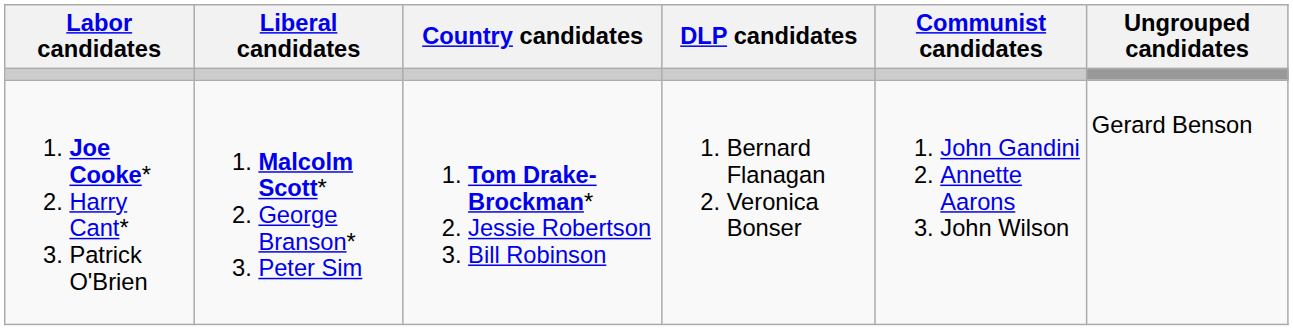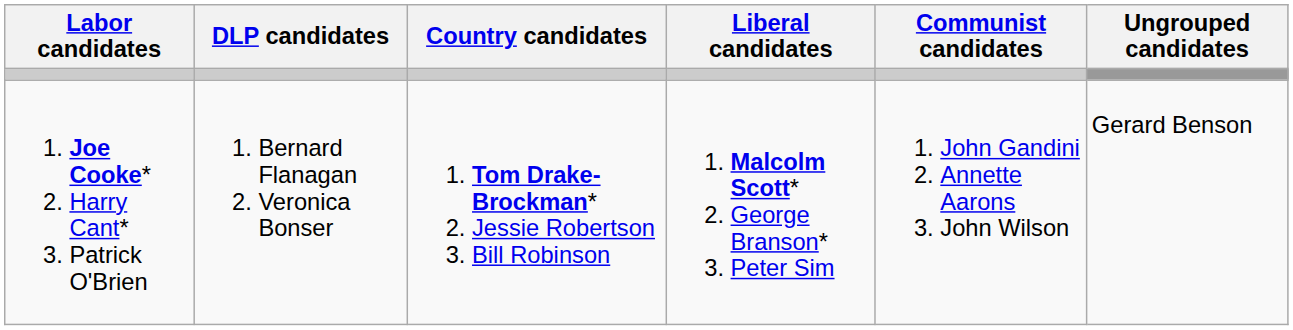columns swapped: Liberal candidates <-> DLP candidates
